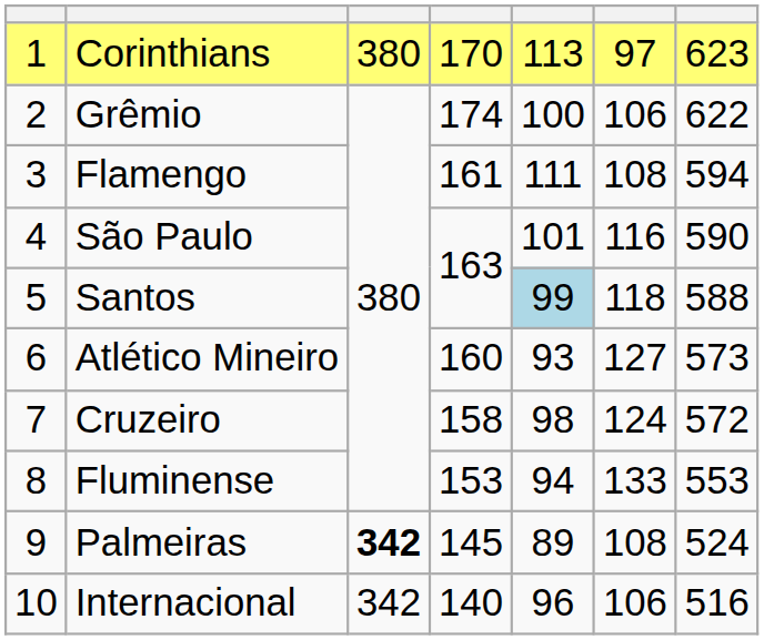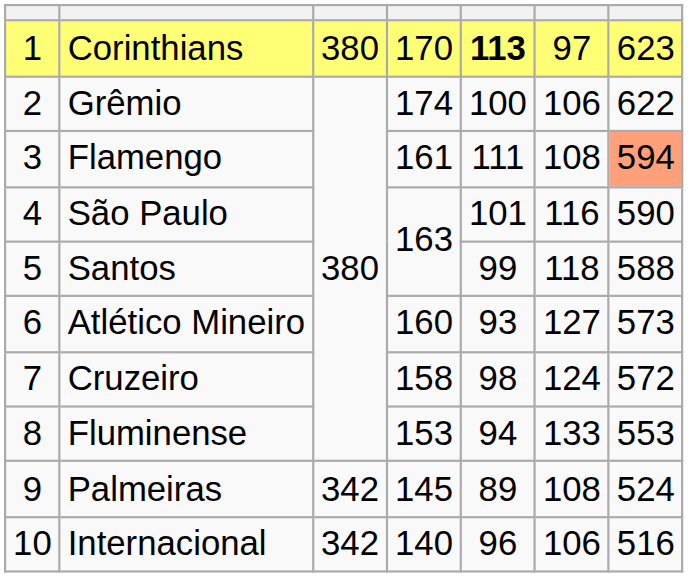Corinthians | column 5: normal -> bold
Flamengo | column 7: no background -> lightsalmon background
Santos | column 5: lightblue background -> no background
Palmeiras | column 3: bold -> normal
